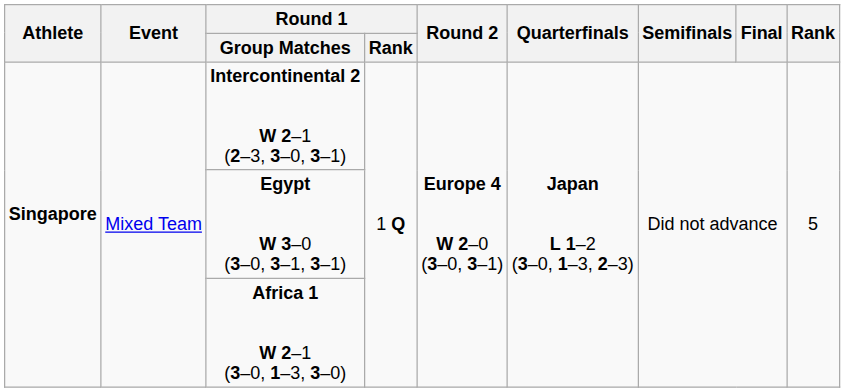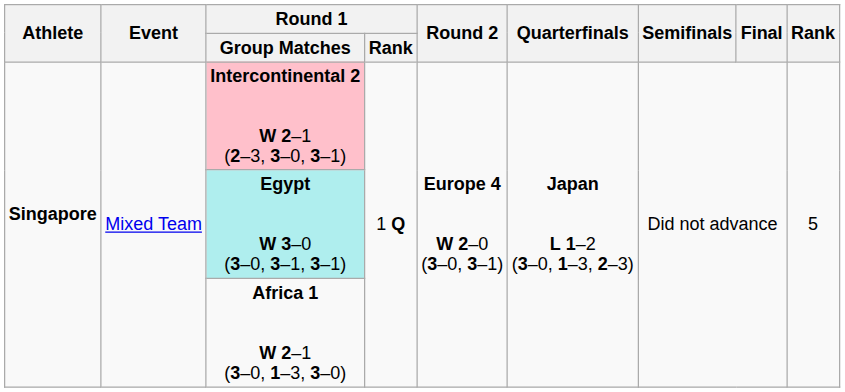Intercontinental 2 W 2–1 (2–3, 3–0, 3–1) | Round 1 / Group Matches: no background -> pink background
Egypt W 3–0 (3–0, 3–1, 3–1) | Round 1 / Group Matches: no background -> paleturquoise background
